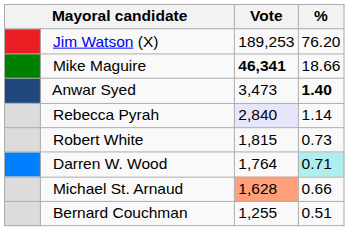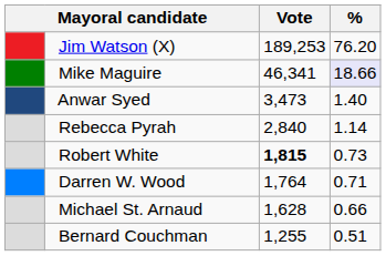Mike Maguire | Vote: bold -> normal
Mike Maguire | %: no background -> lavender background
Anwar Syed | %: bold -> normal
Rebecca Pyrah | Vote: lavender background -> no background
Robert White | Vote: normal -> bold
Darren W. Wood | %: paleturquoise background -> no background
Michael St. Arnaud | Vote: lightsalmon background -> no background
